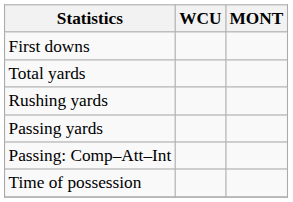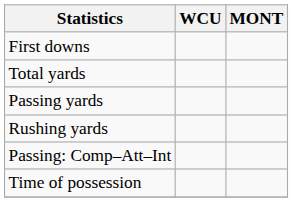rows swapped: Rushing yards <-> Passing yards
